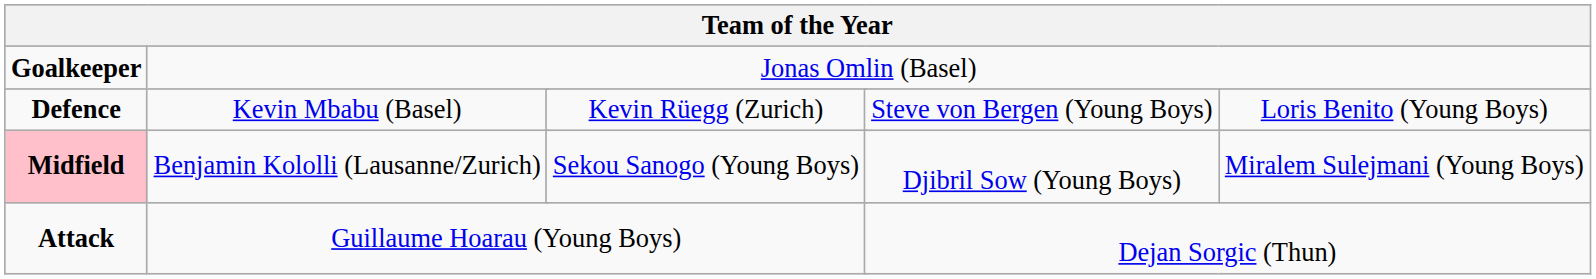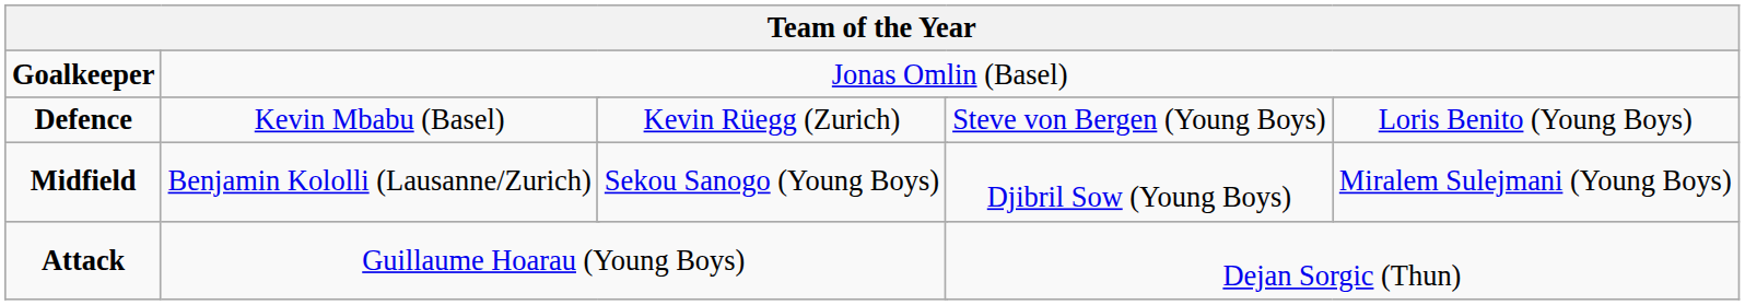Midfield | column 1: pink background -> no background
